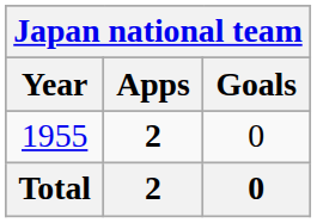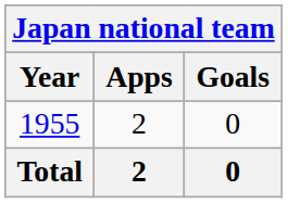1955 | Apps: bold -> normal
